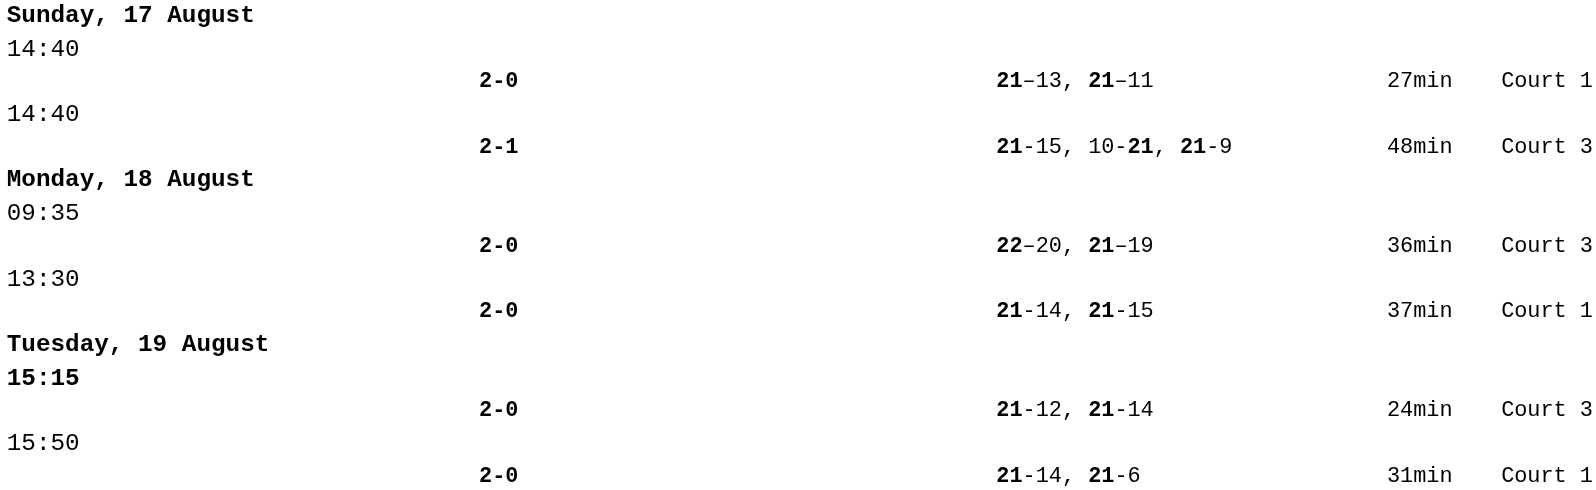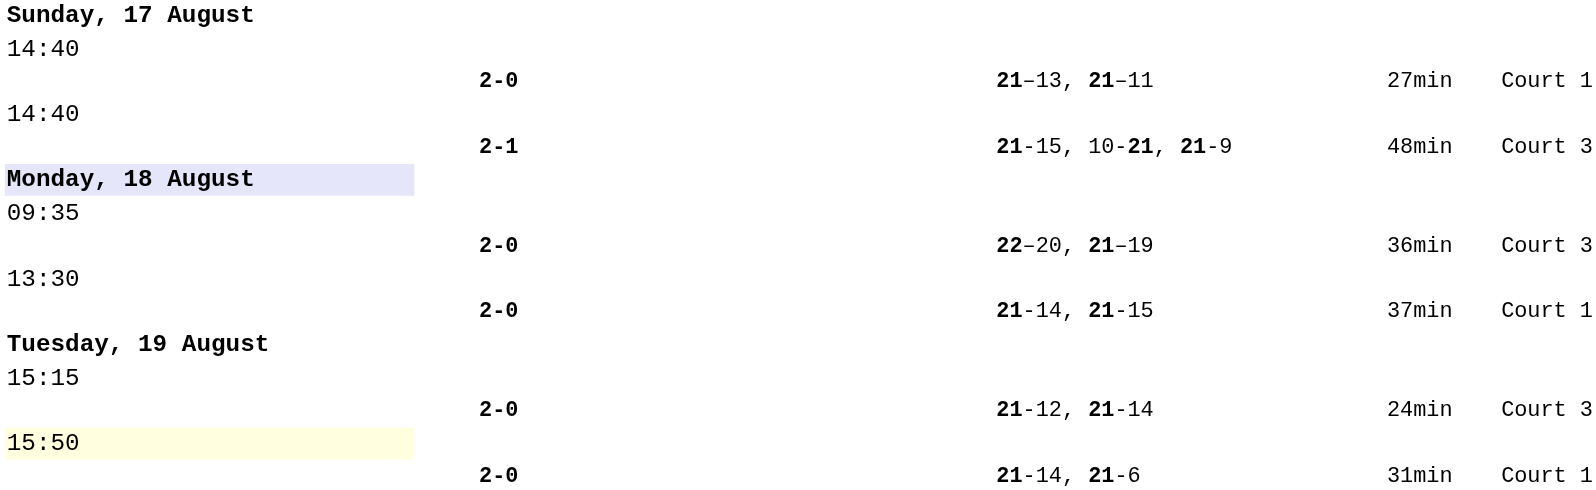Monday, 18 August | column 1: no background -> lavender background
15:15 | column 1: bold -> normal
15:50 | column 1: no background -> lightyellow background
